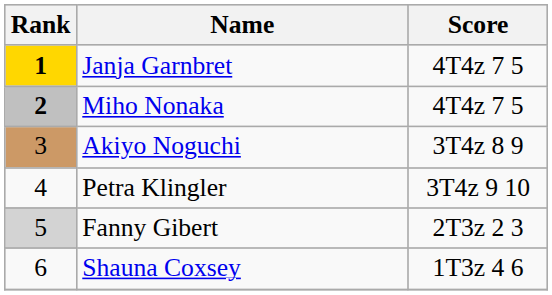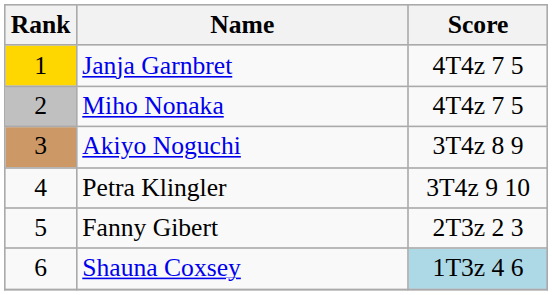Janja Garnbret | Rank: bold -> normal
Miho Nonaka | Rank: bold -> normal
Fanny Gibert | Rank: lightgrey background -> no background
Shauna Coxsey | Score: no background -> lightblue background
